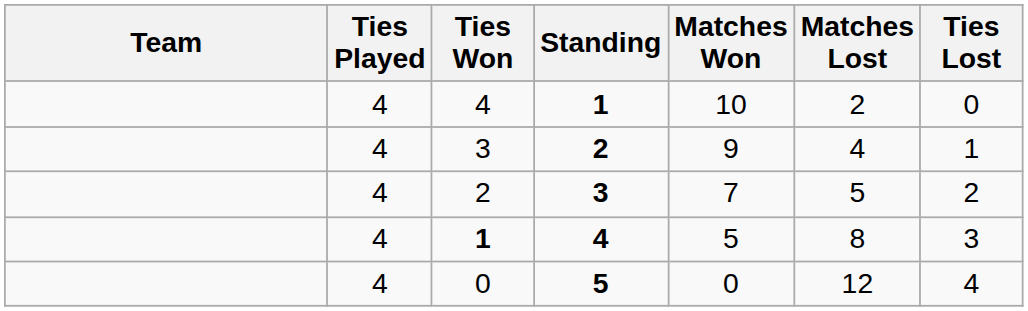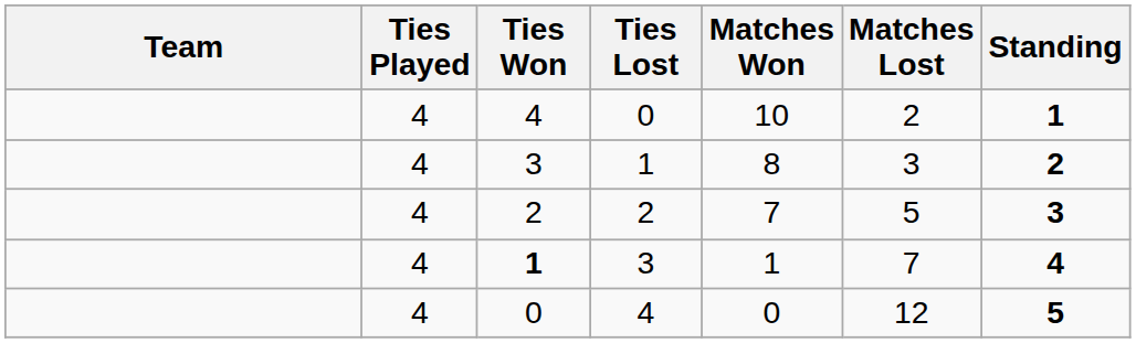columns swapped: Ties Lost <-> Standing
row 3 | Matches Won: 9 -> 8
row 3 | Matches Lost: 4 -> 3
row 5 | Matches Won: 5 -> 1
row 5 | Matches Lost: 8 -> 7
